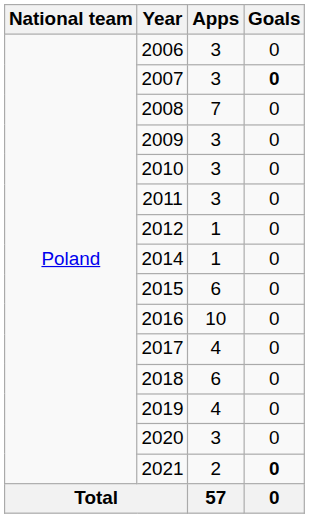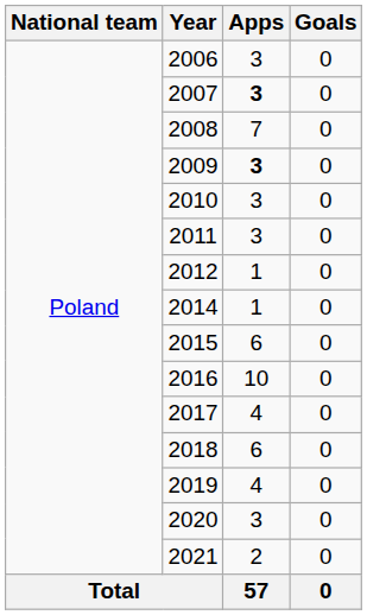2007 | Apps: normal -> bold
2007 | Goals: bold -> normal
2009 | Apps: normal -> bold
2021 | Goals: bold -> normal
